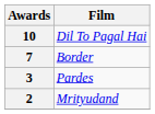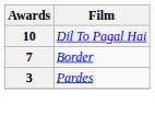- row: 2 | Mrityudand
